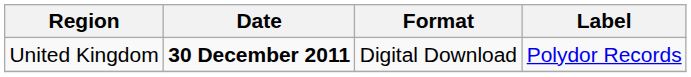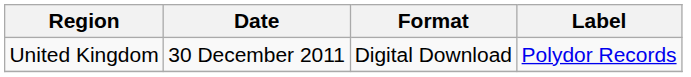United Kingdom | Date: bold -> normal
